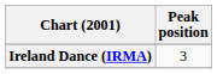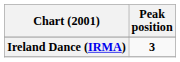Ireland Dance (IRMA) | Peak position: normal -> bold
